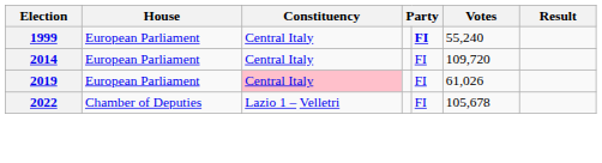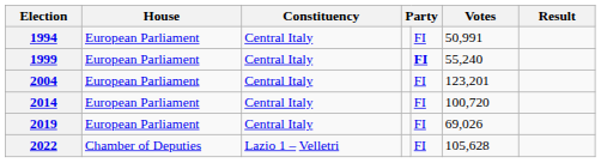+ row: 1994 | European Parliament | Central Italy | FI | 50,991
+ row: 2004 | European Parliament | Central Italy | FI | 123,201
2014 | Votes: 109,720 -> 100,720
2019 | Constituency: pink background -> no background
2019 | Votes: 61,026 -> 69,026
2022 | Votes: 105,678 -> 105,628
